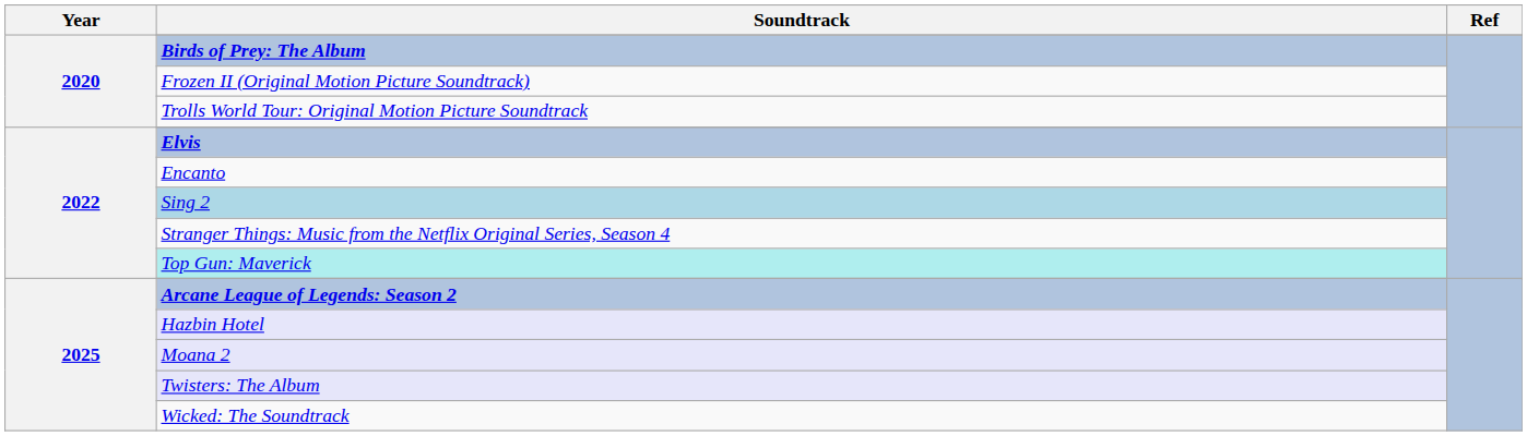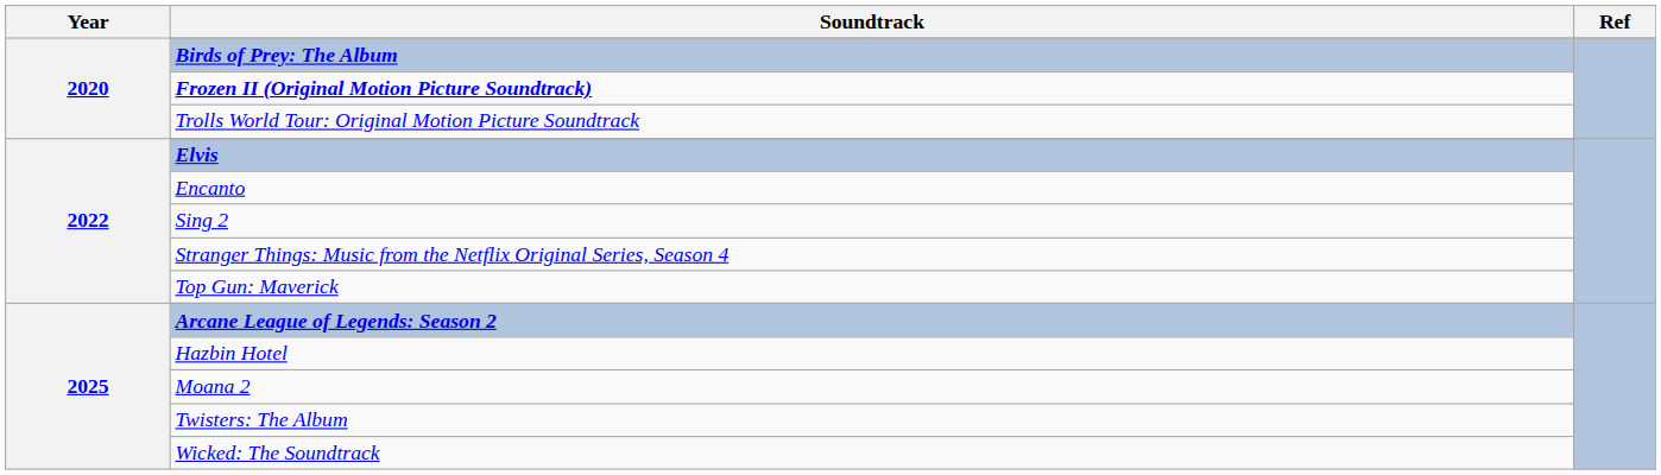Frozen II (Original Motion Picture Soundtrack) | Soundtrack: normal -> bold
Sing 2 | Soundtrack: lightblue background -> no background
Top Gun: Maverick | Soundtrack: paleturquoise background -> no background
Hazbin Hotel | Soundtrack: lavender background -> no background
Moana 2 | Soundtrack: lavender background -> no background
Twisters: The Album | Soundtrack: lavender background -> no background
